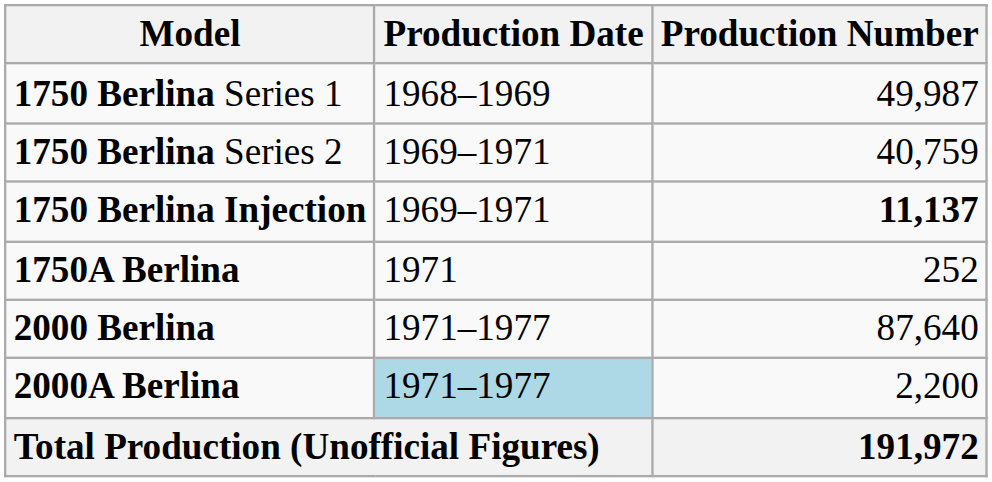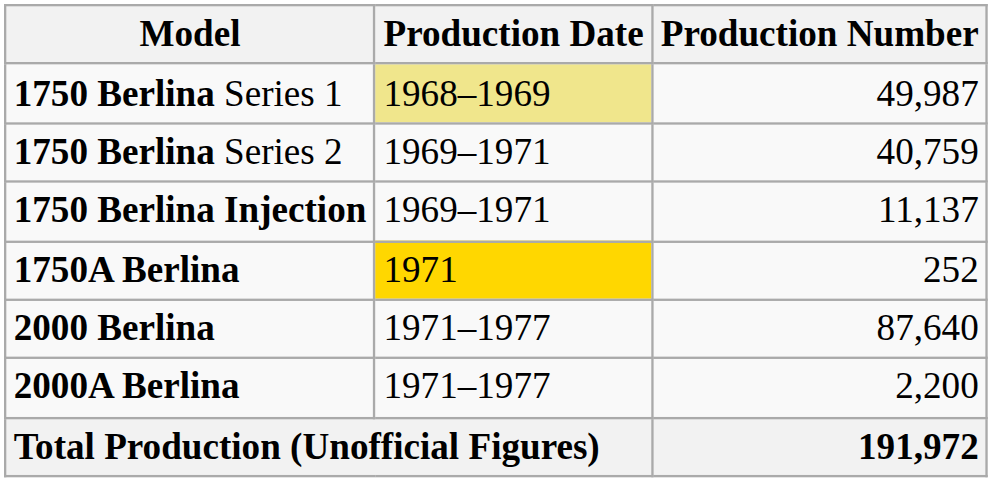1750 Berlina Series 1 | Production Date: no background -> khaki background
1750 Berlina Injection | Production Number: bold -> normal
1750A Berlina | Production Date: no background -> gold background
2000A Berlina | Production Date: lightblue background -> no background
